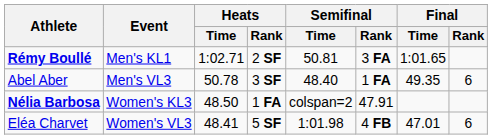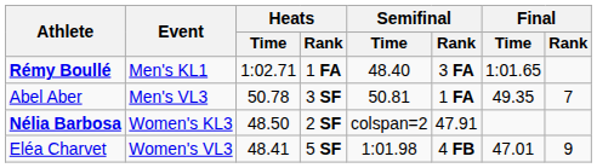Rémy Boullé | Heats / Rank: 2 SF -> 1 FA
Rémy Boullé | Semifinal / Time: 50.81 -> 48.40
Abel Aber | Semifinal / Time: 48.40 -> 50.81
Abel Aber | Final / Rank: 6 -> 7
Nélia Barbosa | Heats / Rank: 1 FA -> 2 SF
Eléa Charvet | Final / Rank: 6 -> 9
